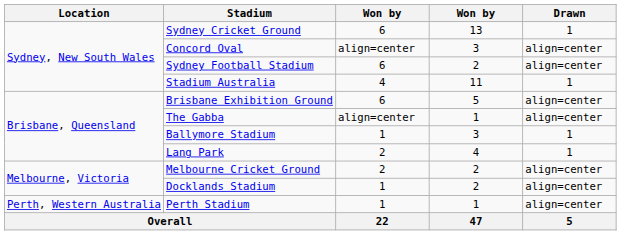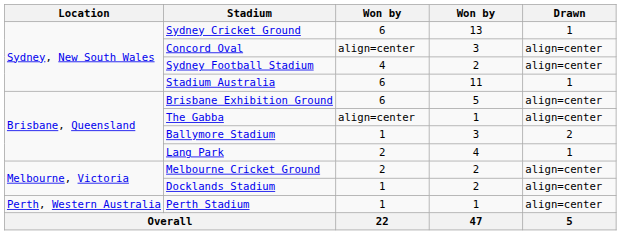Sydney Football Stadium | column 3: 6 -> 4
Stadium Australia | column 3: 4 -> 6
Ballymore Stadium | Drawn: 1 -> 2
